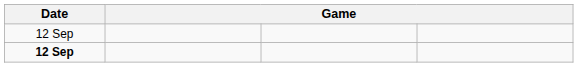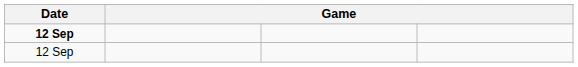row 2 | Date: normal -> bold
row 3 | Date: bold -> normal
